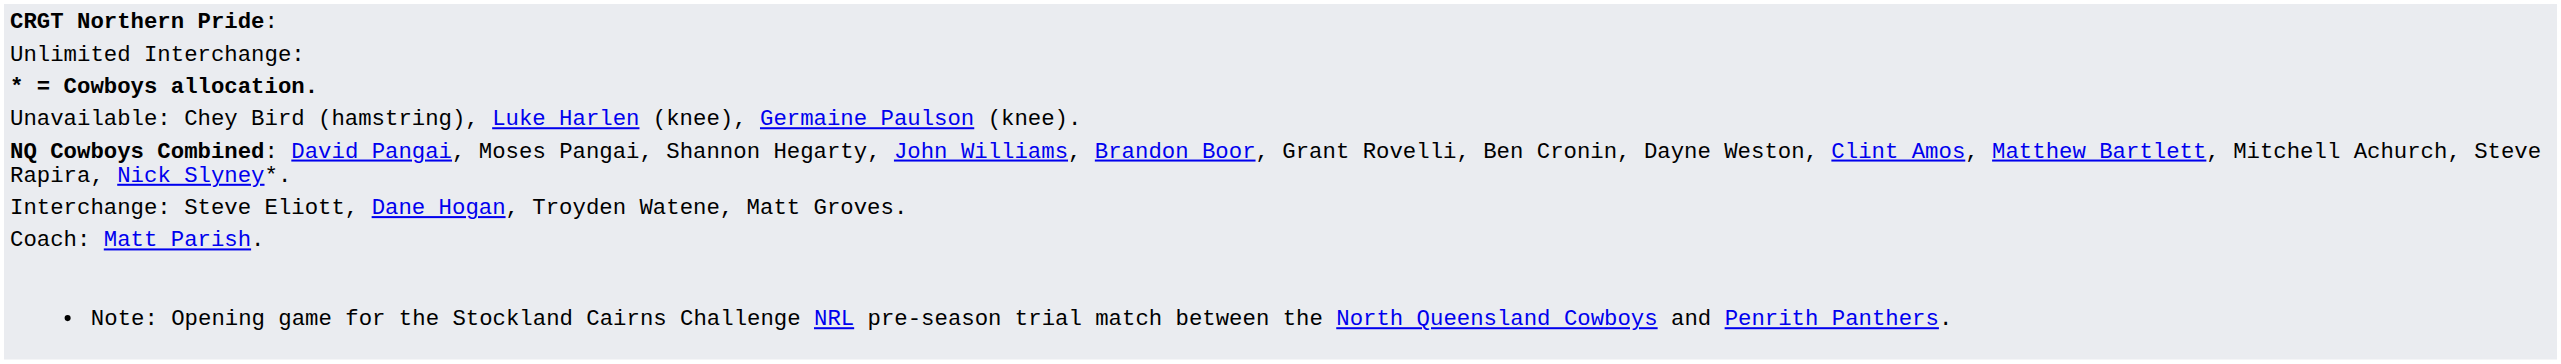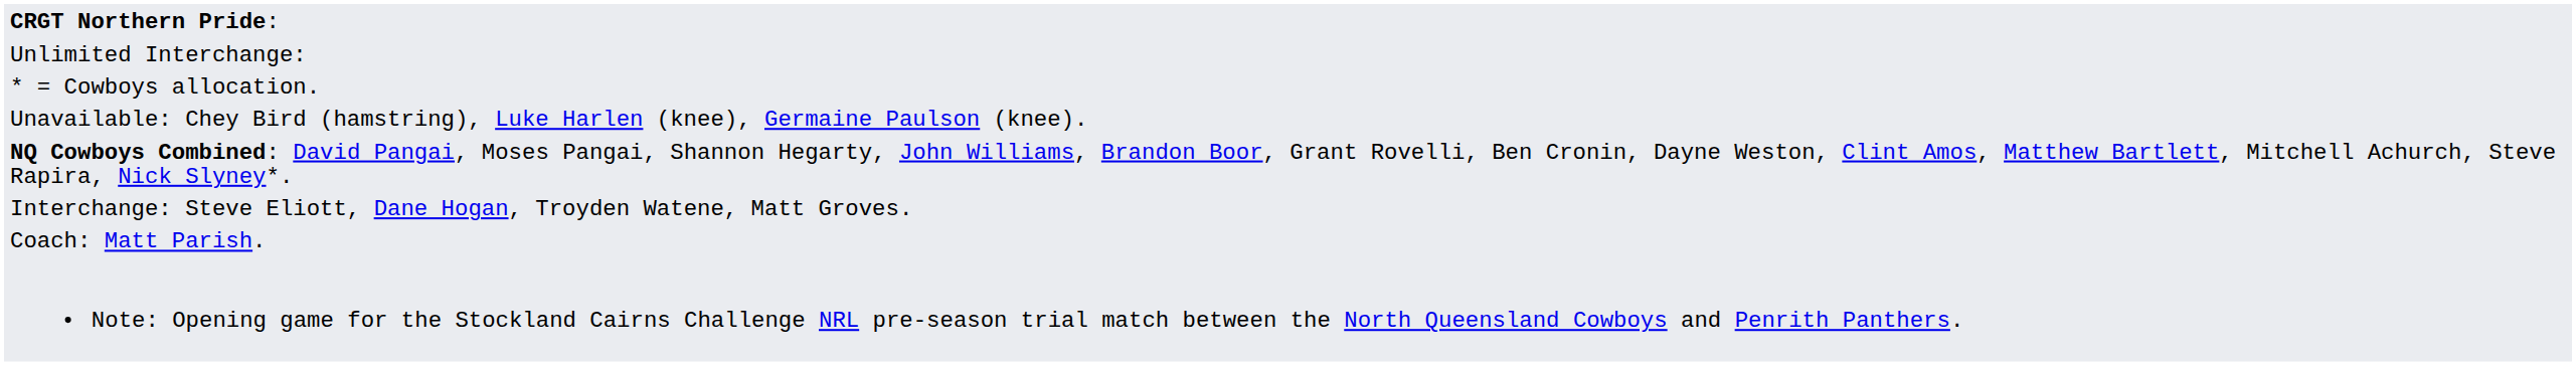row 3 | column 1: bold -> normal
